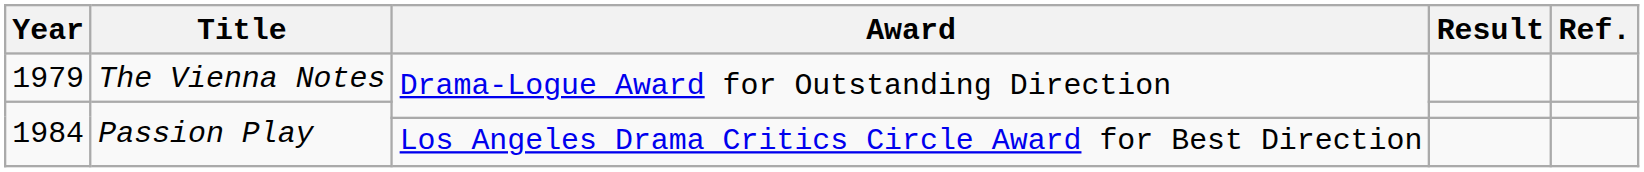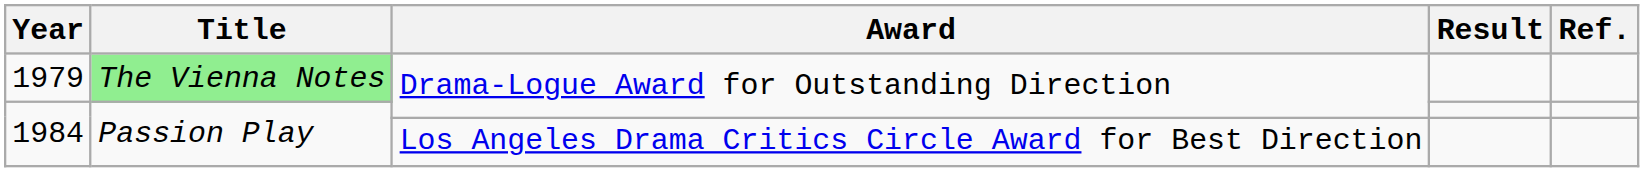1979 | Title: no background -> lightgreen background
